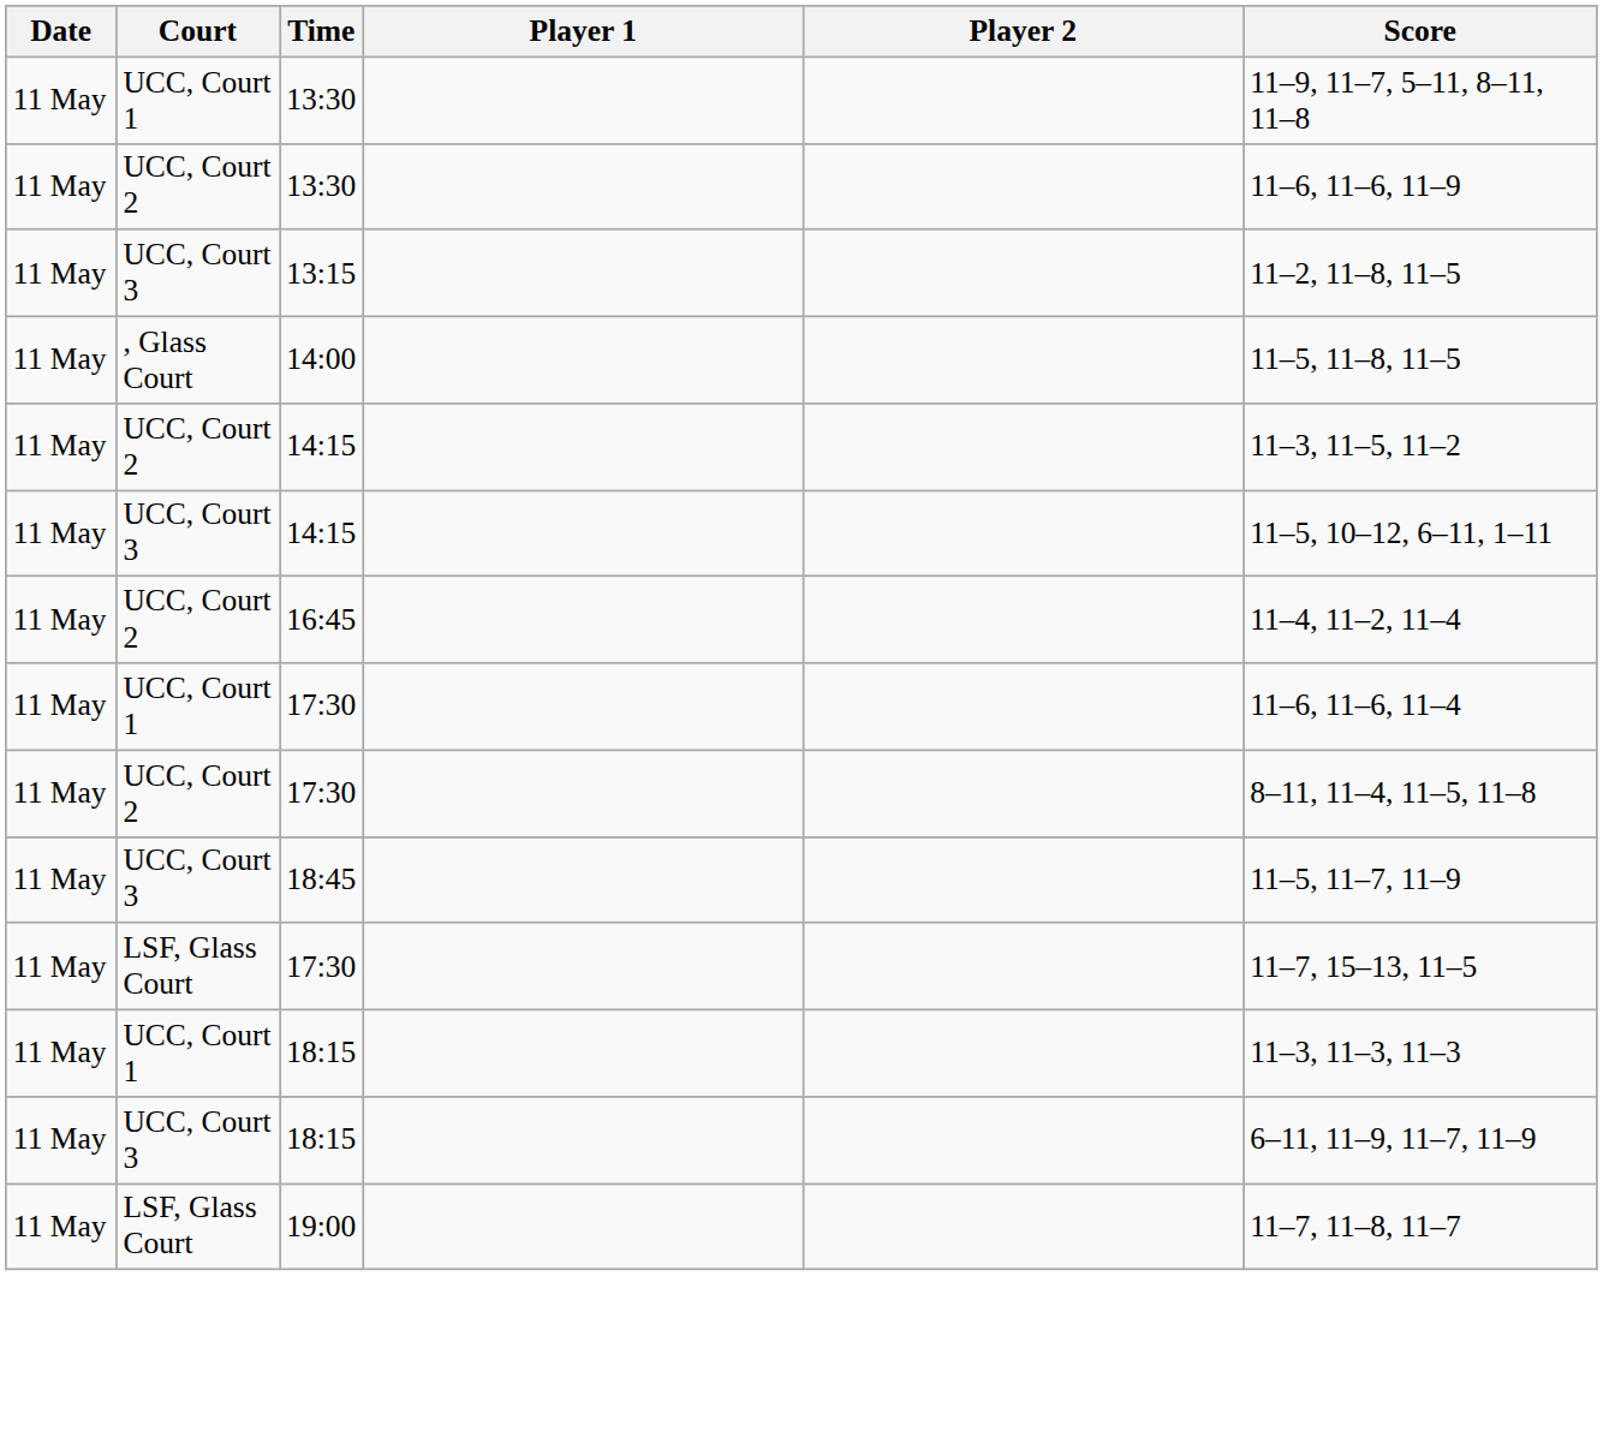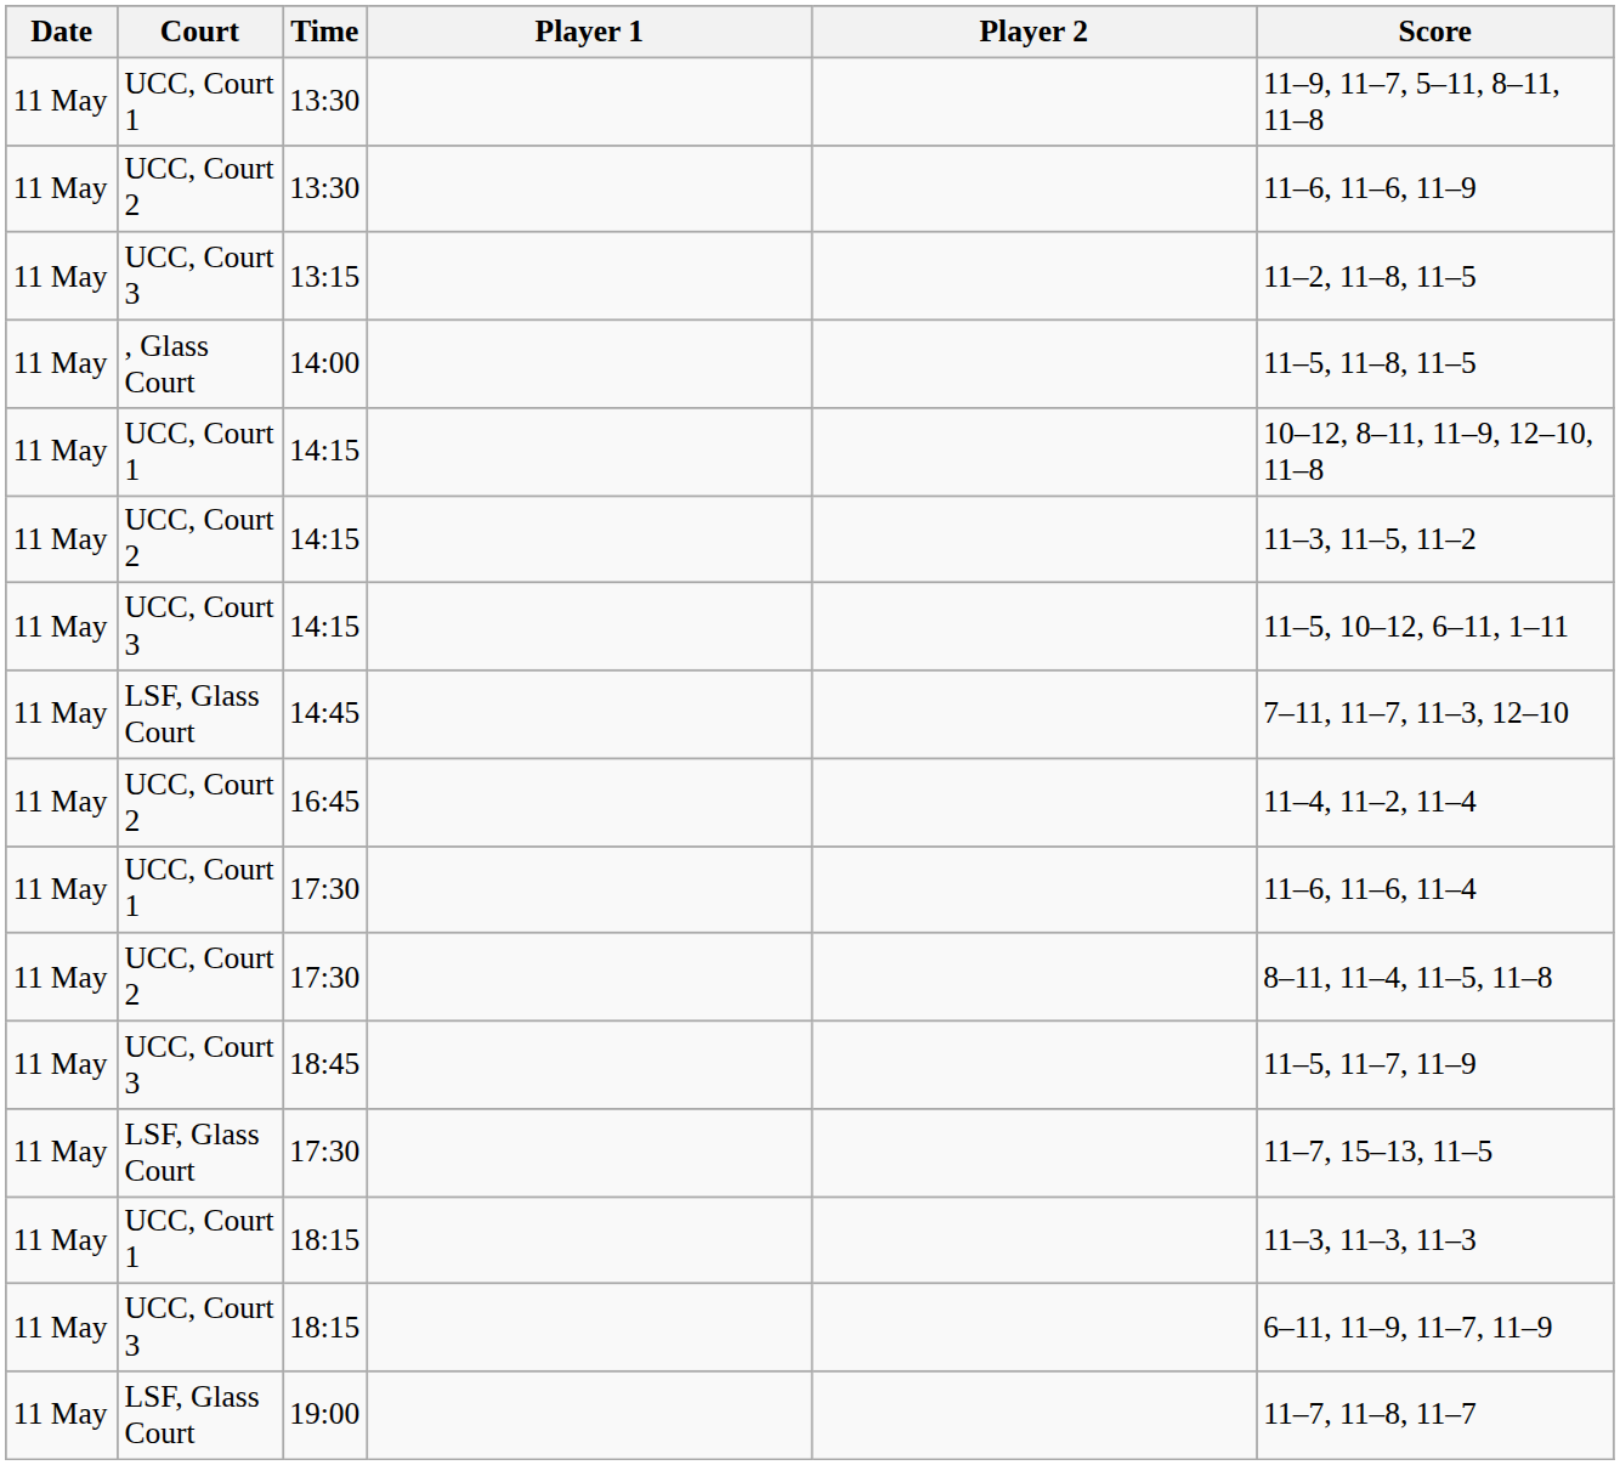+ row: 11 May | UCC, Court 1 | 14:15 | 10–12, 8–11, 11–9, 12–10, 11–8
+ row: 11 May | LSF, Glass Court | 14:45 | 7–11, 11–7, 11–3, 12–10
